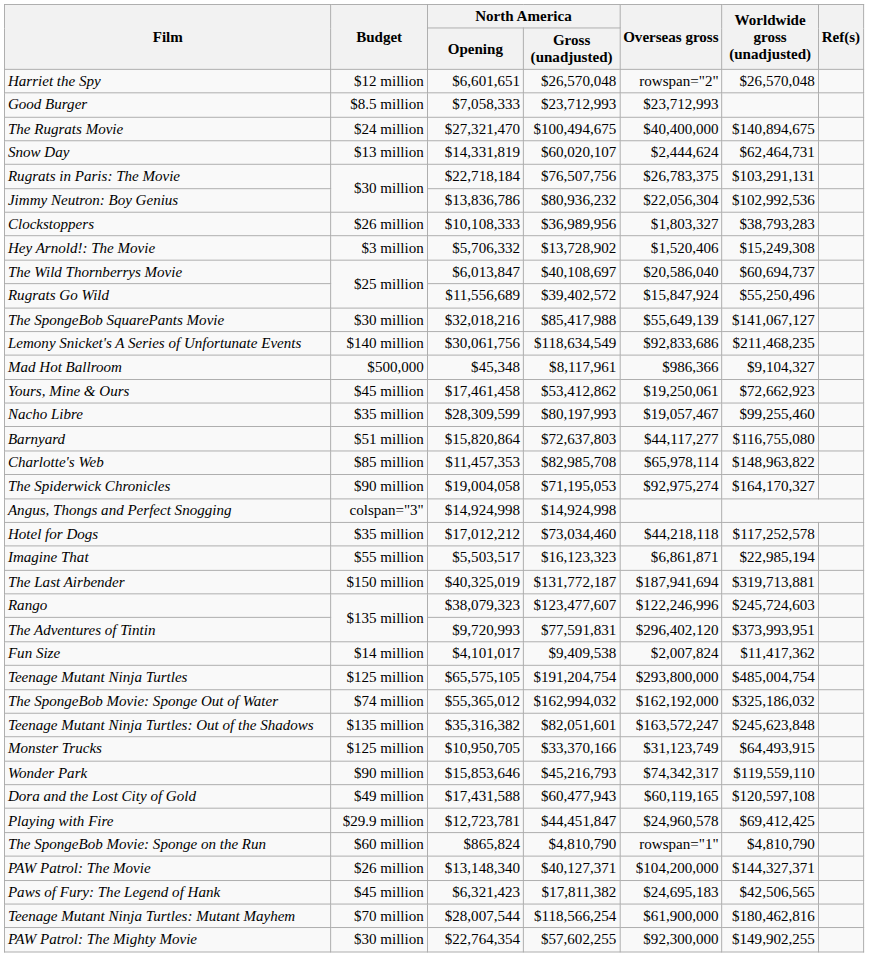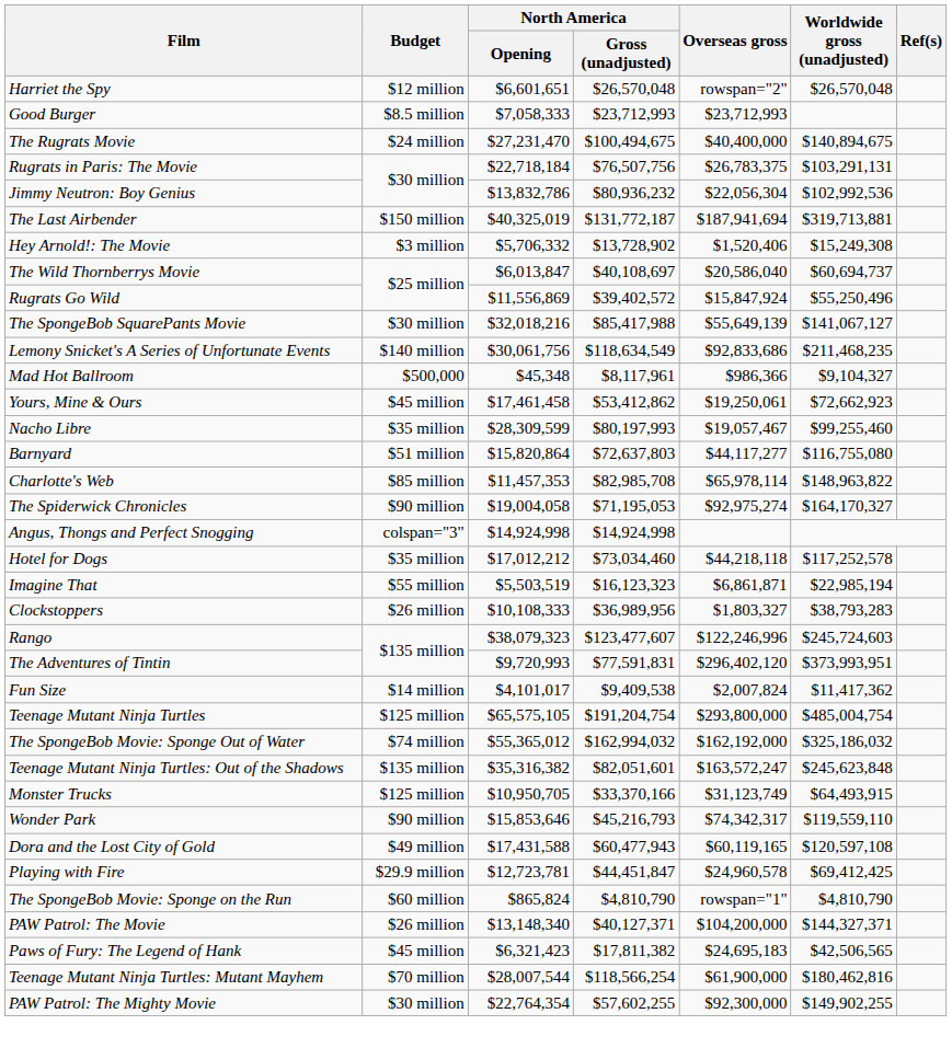The Rugrats Movie | North America / Opening: $27,321,470 -> $27,231,470
- row: Snow Day | $13 million | $14,331,819 | $60,020,107 | $2,444,624 | $62,464,731
Jimmy Neutron: Boy Genius | North America / Opening: $13,836,786 -> $13,832,786
rows swapped: Clockstoppers <-> The Last Airbender
Rugrats Go Wild | North America / Opening: $11,556,689 -> $11,556,869
Imagine That | North America / Opening: $5,503,517 -> $5,503,519
